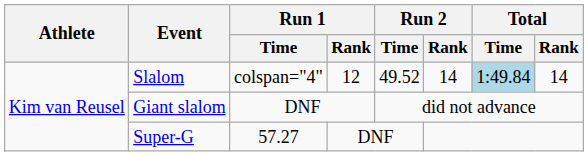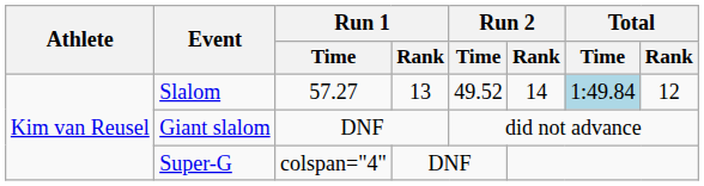Slalom | Run 1 / Time: colspan="4" -> 57.27
Slalom | Run 1 / Rank: 12 -> 13
Slalom | Total / Rank: 14 -> 12
Super-G | Run 1 / Time: 57.27 -> colspan="4"
